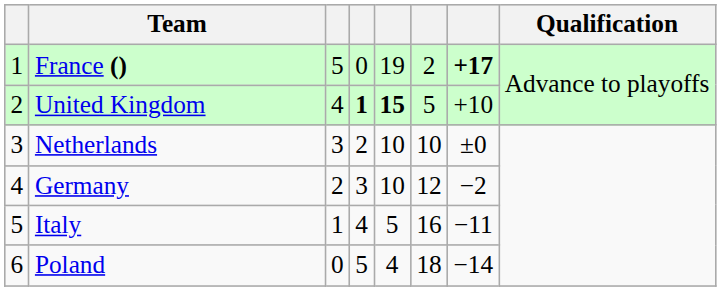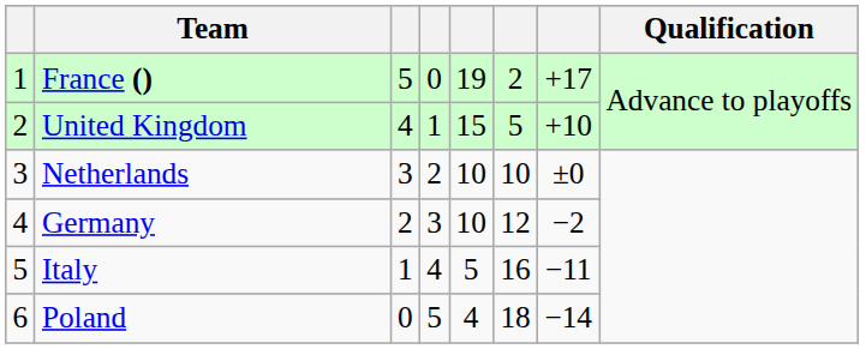France () | column 7: bold -> normal
United Kingdom | column 4: bold -> normal
United Kingdom | column 5: bold -> normal
